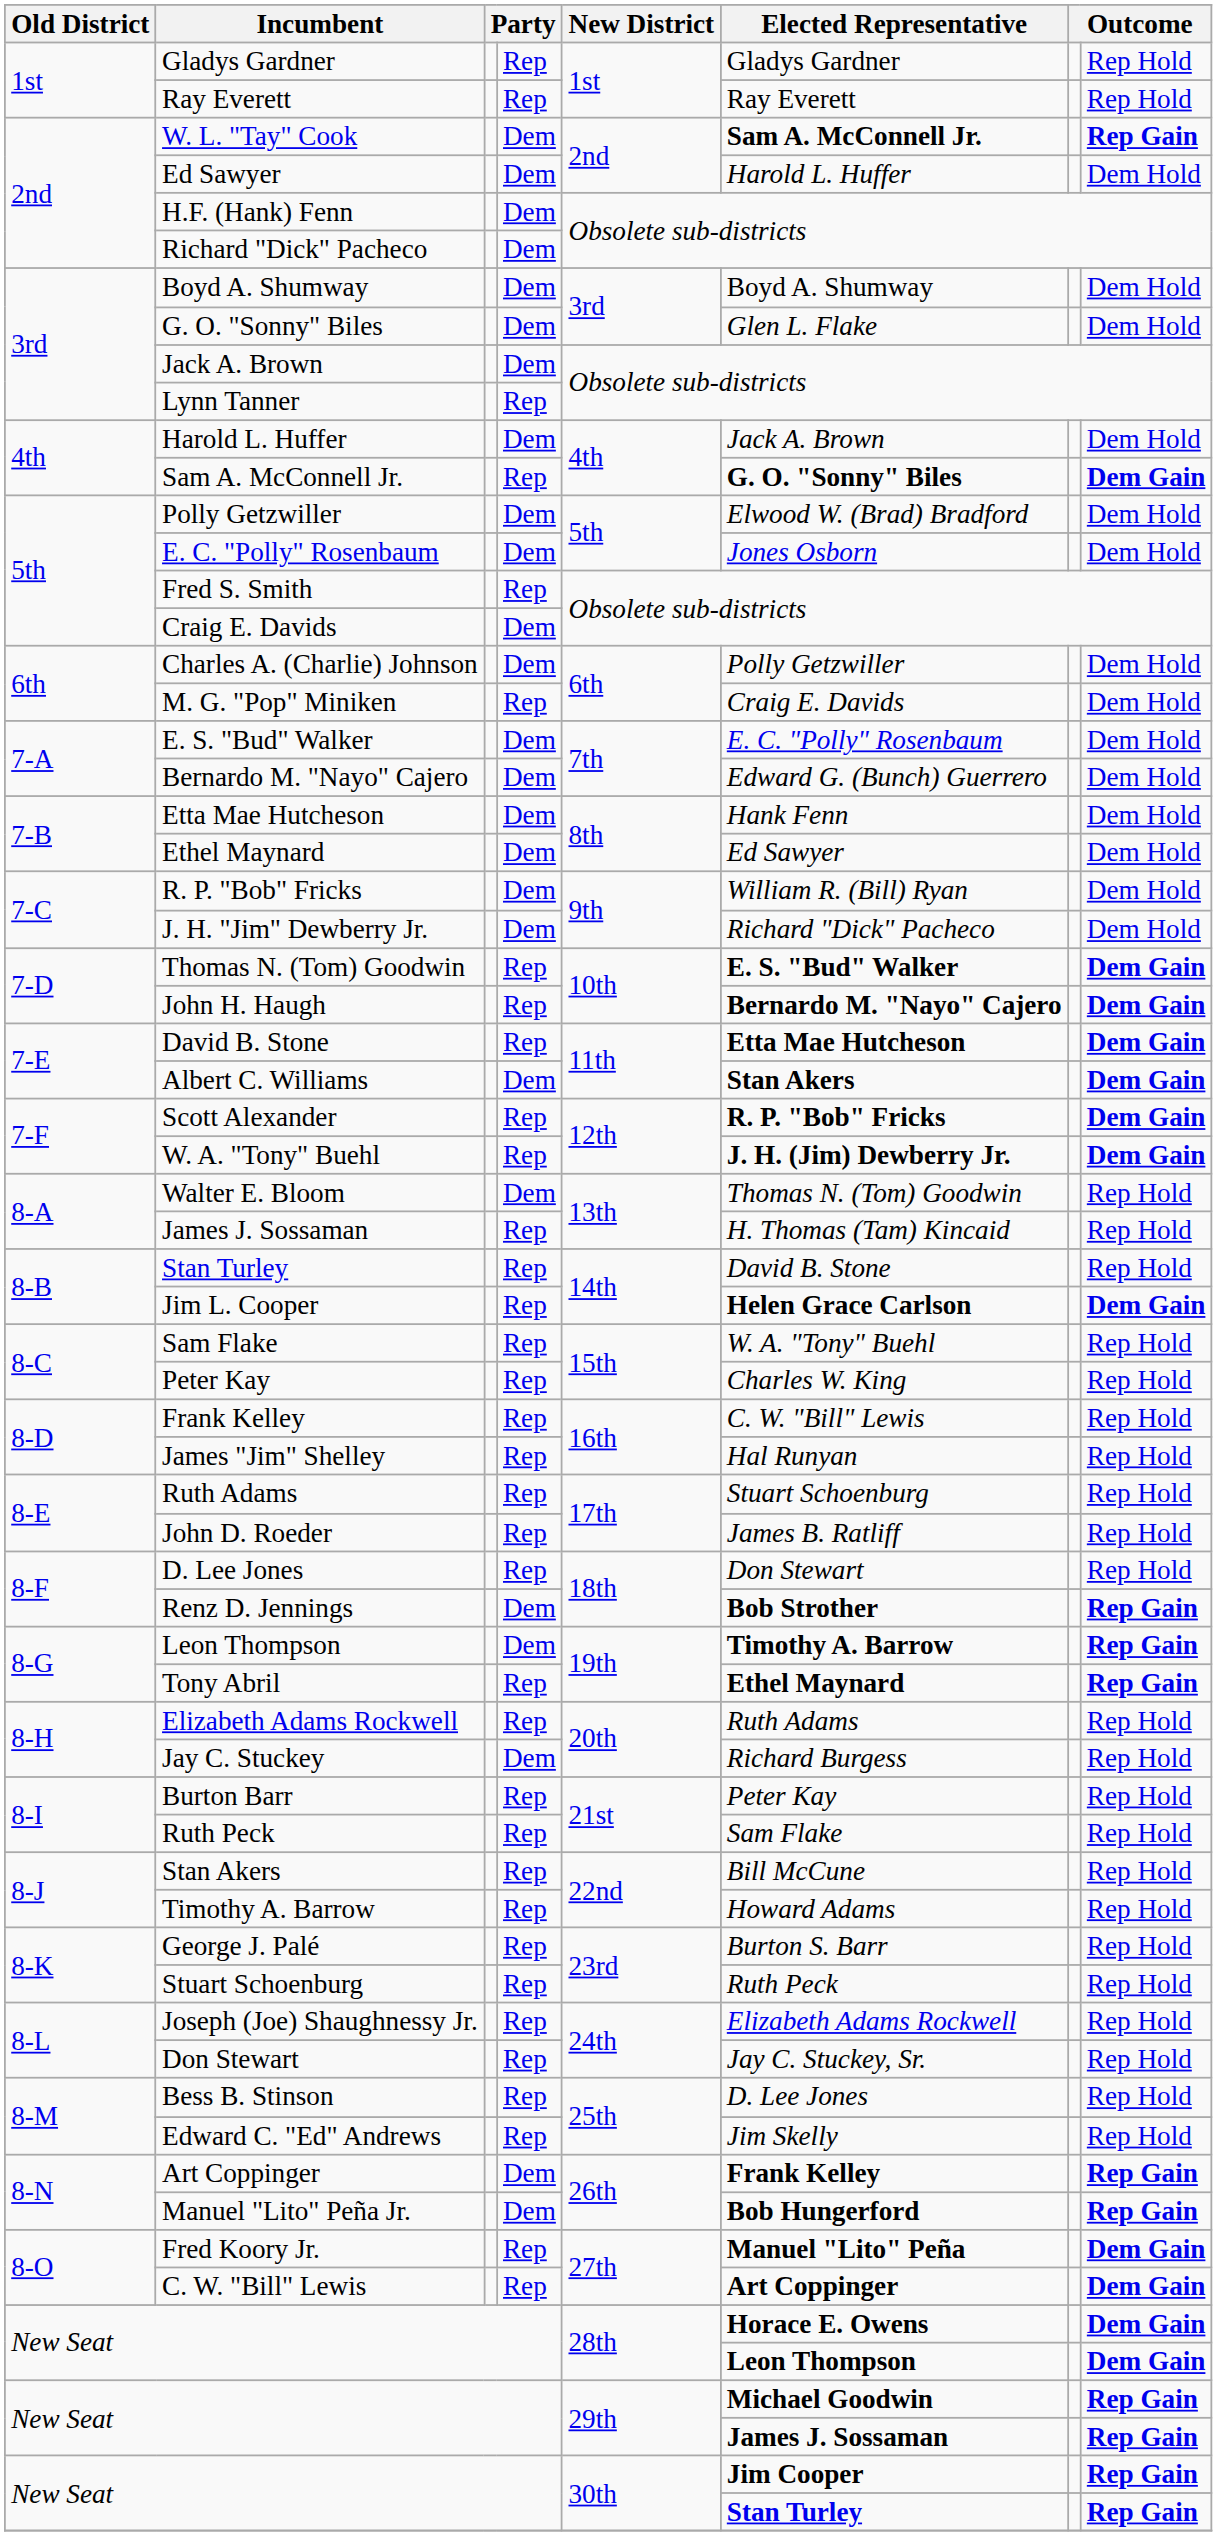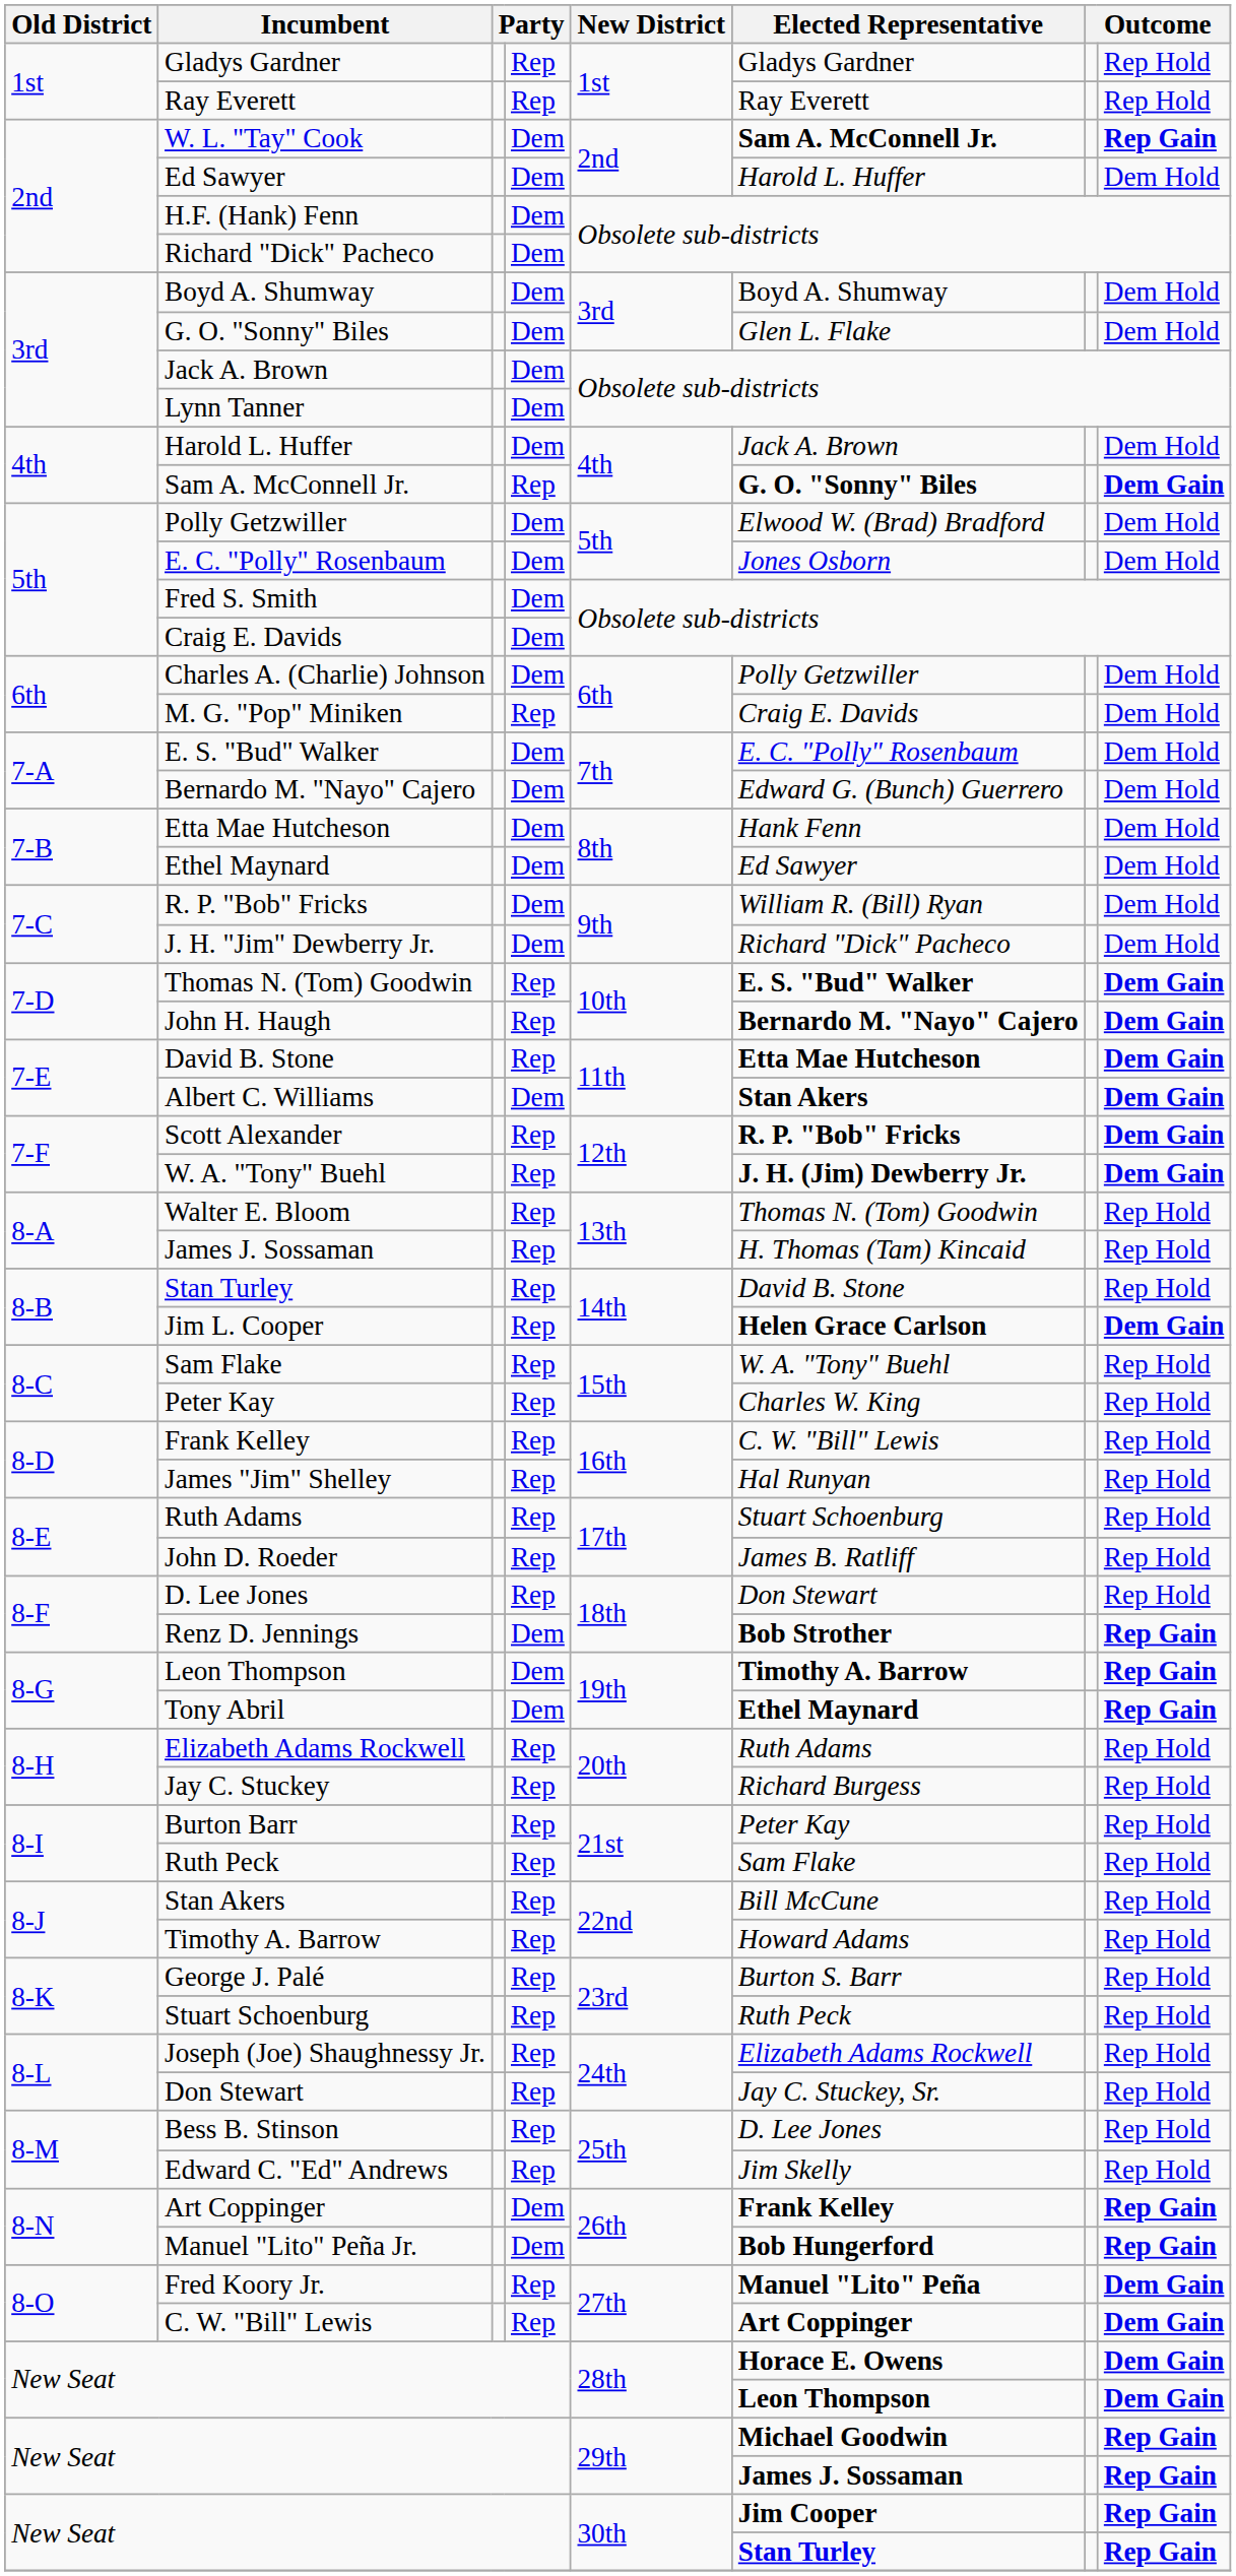Lynn Tanner | column 4: Rep -> Dem
Fred S. Smith | column 4: Rep -> Dem
Walter E. Bloom | column 4: Dem -> Rep
Tony Abril | column 4: Rep -> Dem
Jay C. Stuckey | column 4: Dem -> Rep
